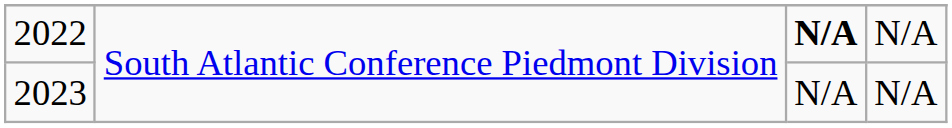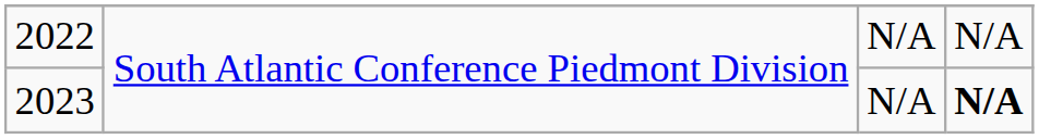2022 | column 3: bold -> normal
2023 | column 4: normal -> bold
